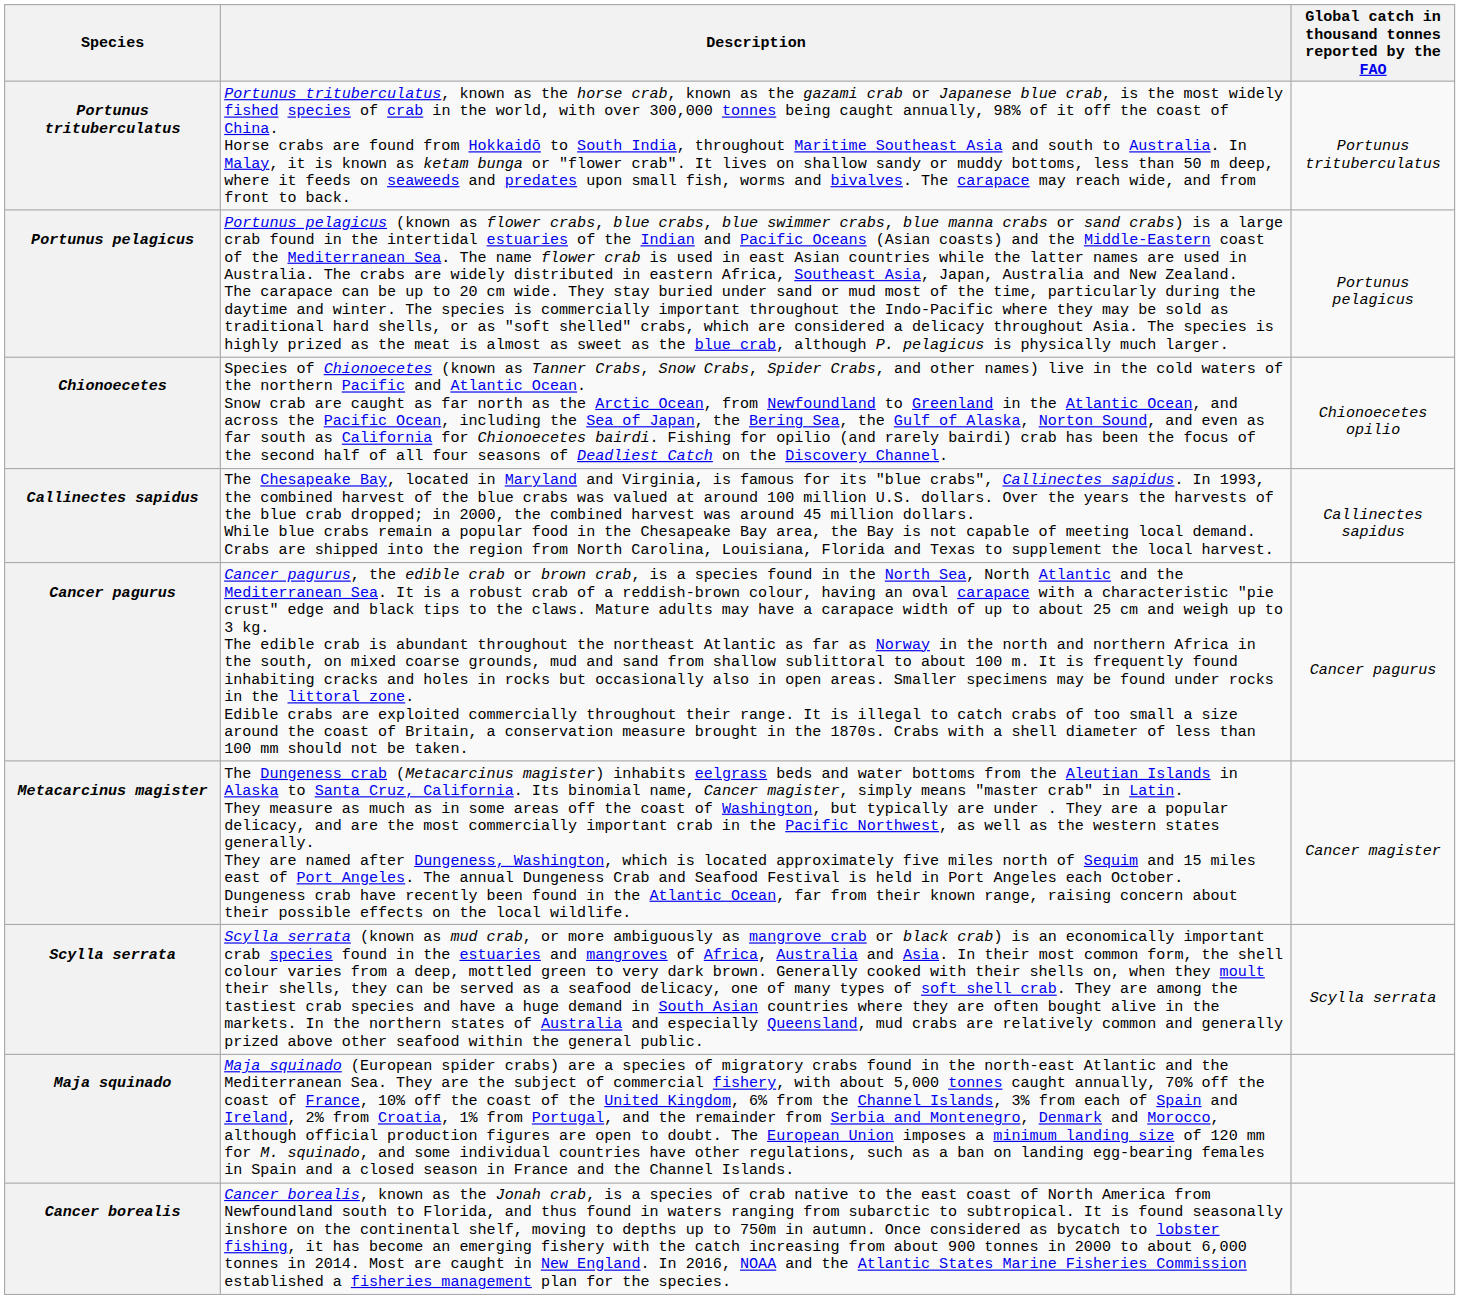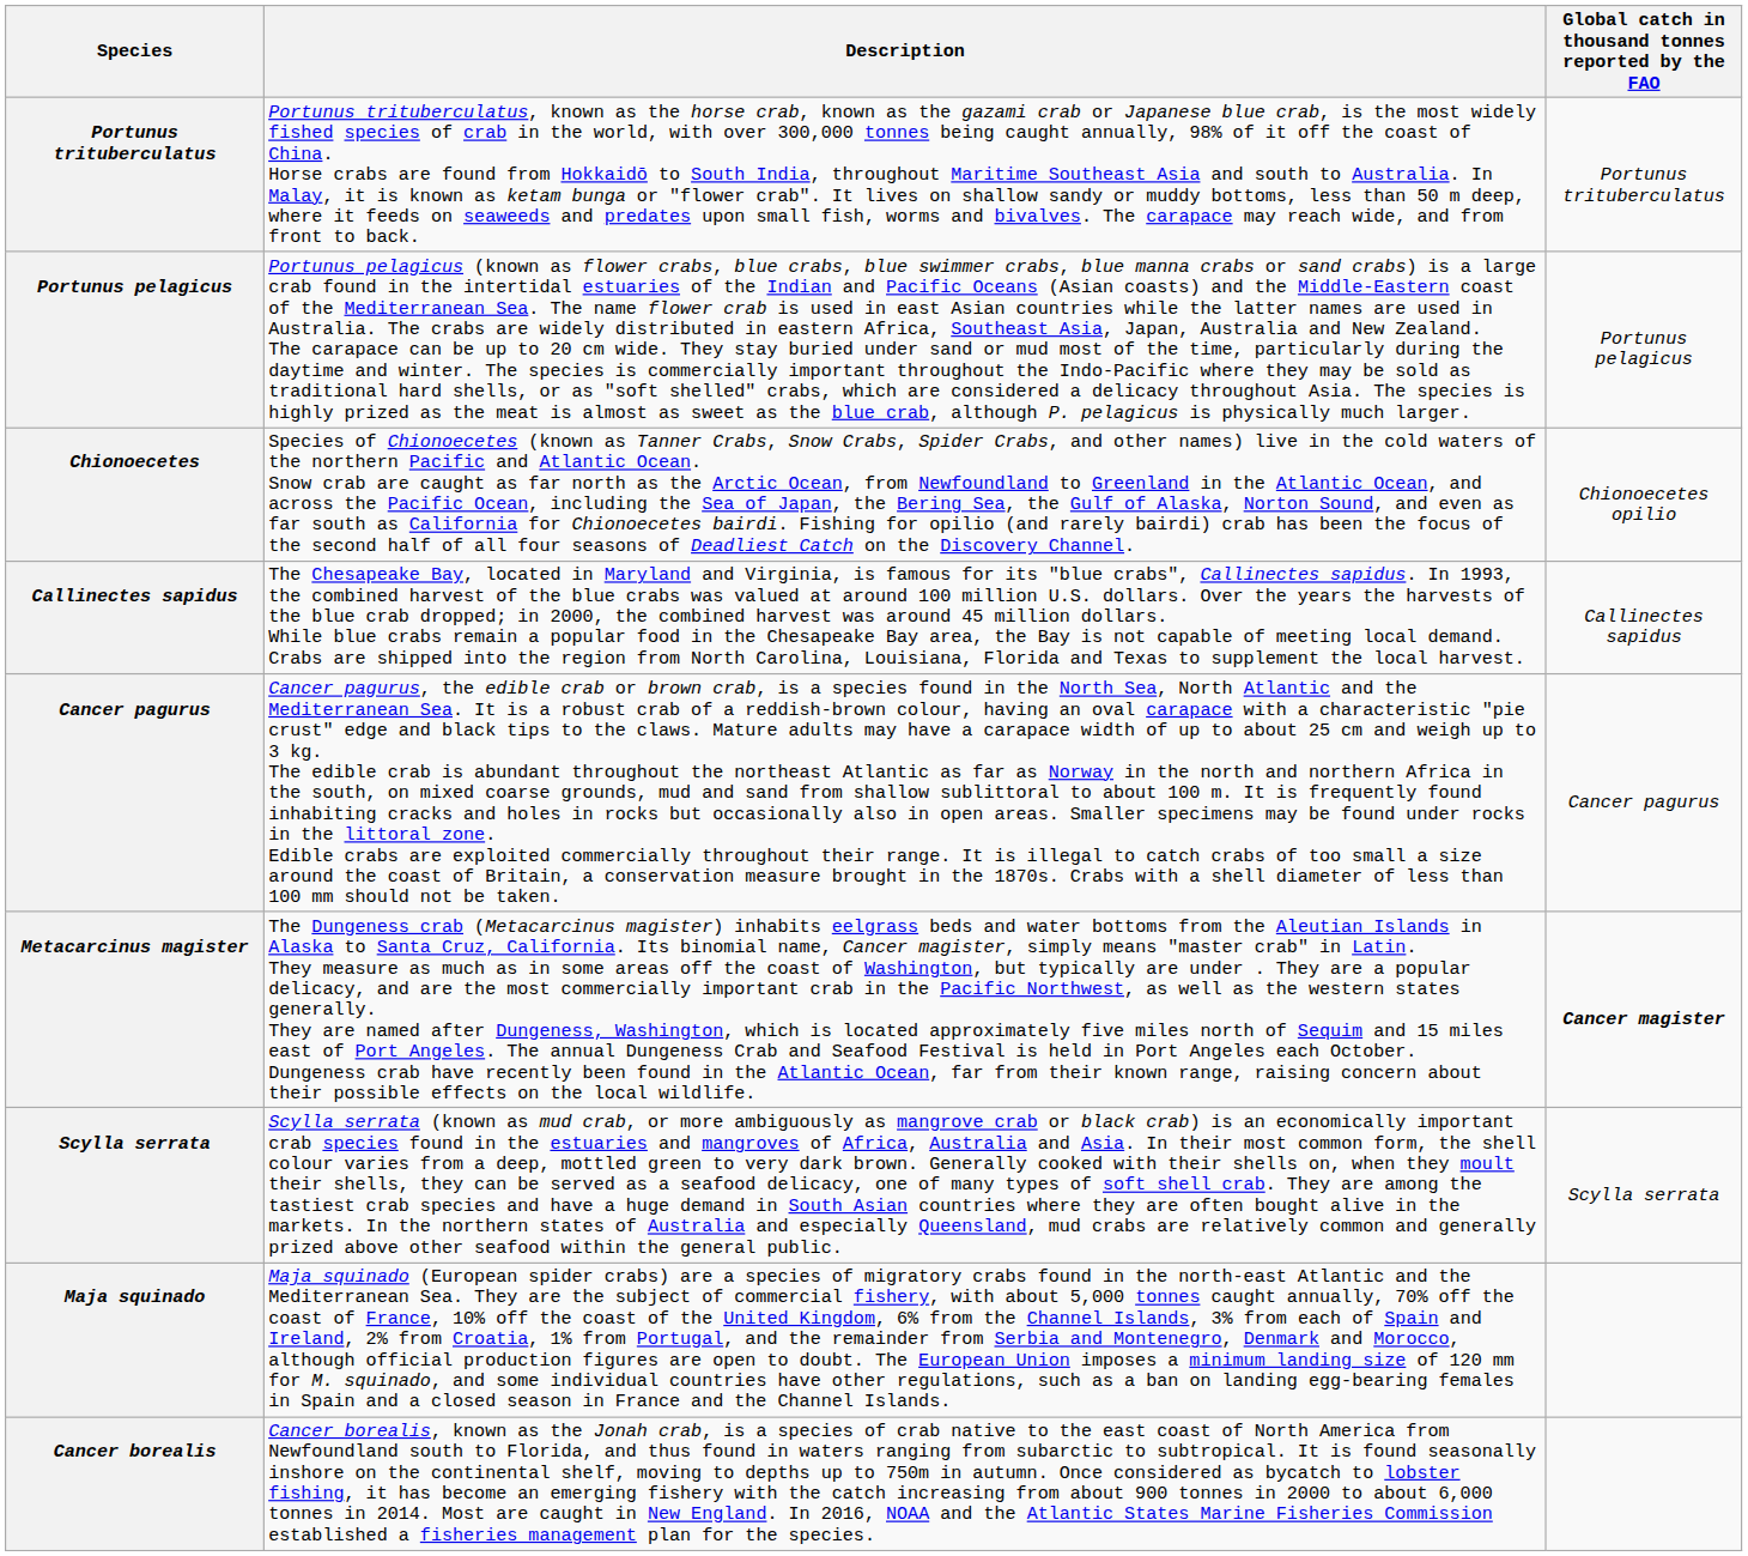Metacarcinus magister | Global catch in thousand tonnes reported by the FAO: normal -> bold
